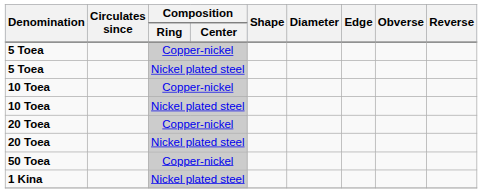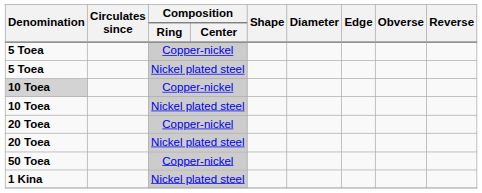10 Toea / Copper-nickel | Denomination: no background -> lightgrey background
